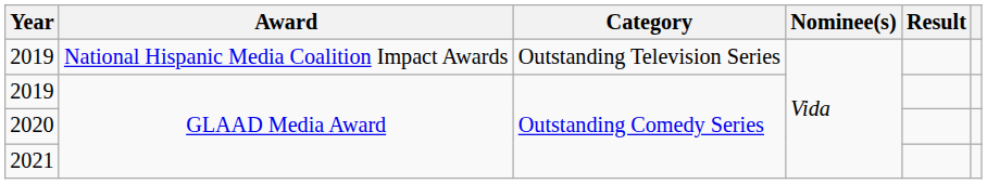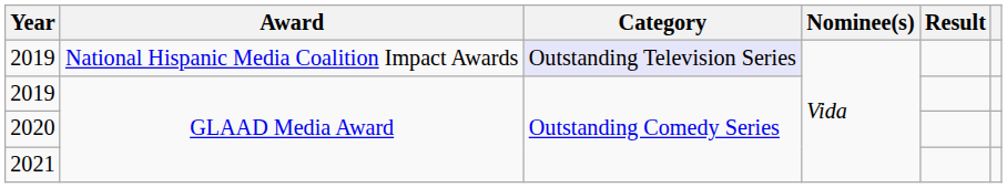2019 / National Hispanic Media Coalition Impact Awards | Category: no background -> lavender background
